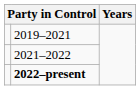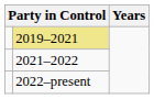2019–2021 | column 2: no background -> khaki background
2022–present | column 2: bold -> normal
